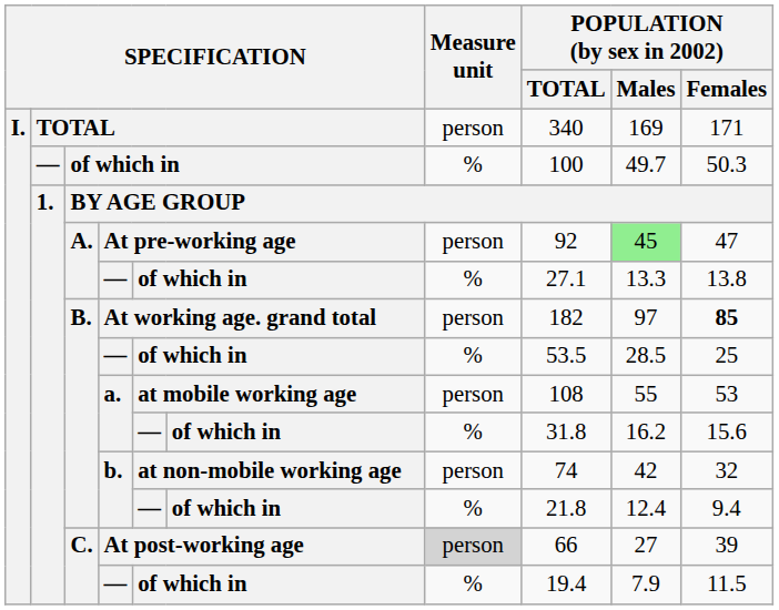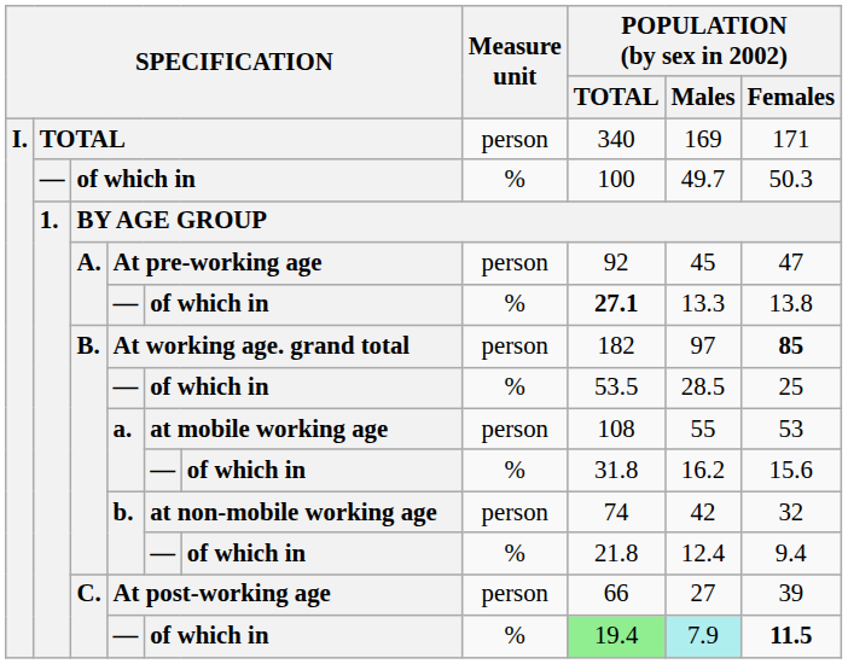At pre-working age | POPULATION (by sex in 2002) / Males: lightgreen background -> no background
A. / — | POPULATION (by sex in 2002) / TOTAL: normal -> bold
At post-working age | Measure unit: lightgrey background -> no background
C. / — | POPULATION (by sex in 2002) / TOTAL: no background -> lightgreen background
C. / — | POPULATION (by sex in 2002) / Males: no background -> paleturquoise background
C. / — | POPULATION (by sex in 2002) / Females: normal -> bold
